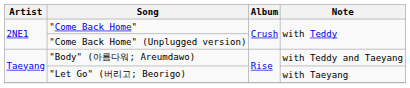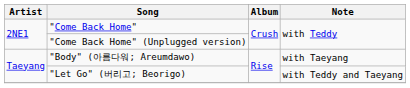"Body" (아름다워; Areumdawo) | Note: with Teddy and Taeyang -> with Taeyang
"Let Go" (버리고; Beorigo) | Note: with Taeyang -> with Teddy and Taeyang
